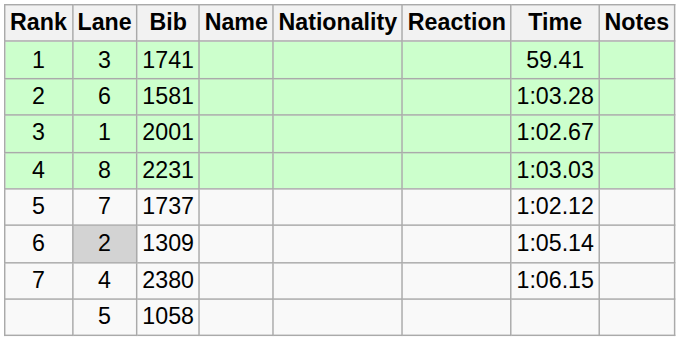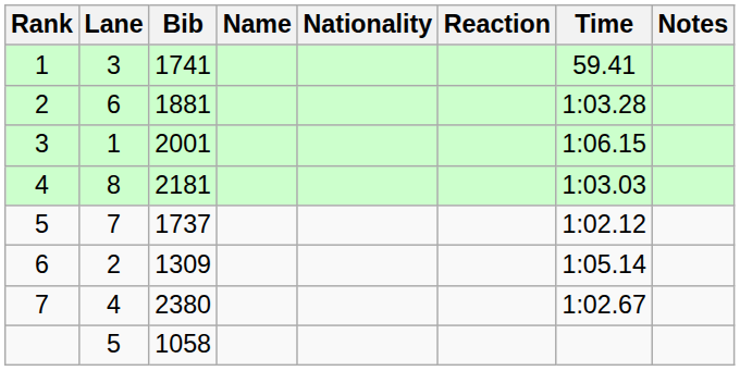row 3 | Bib: 1581 -> 1881
row 4 | Time: 1:02.67 -> 1:06.15
row 5 | Bib: 2231 -> 2181
row 7 | Lane: lightgrey background -> no background
row 8 | Time: 1:06.15 -> 1:02.67
